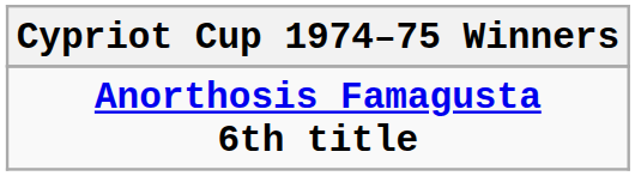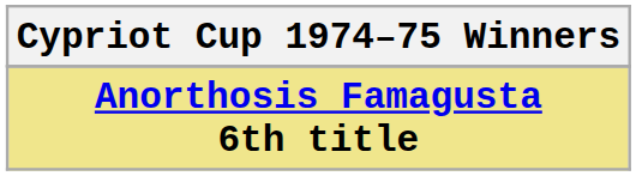row 2 | column 1: no background -> khaki background
